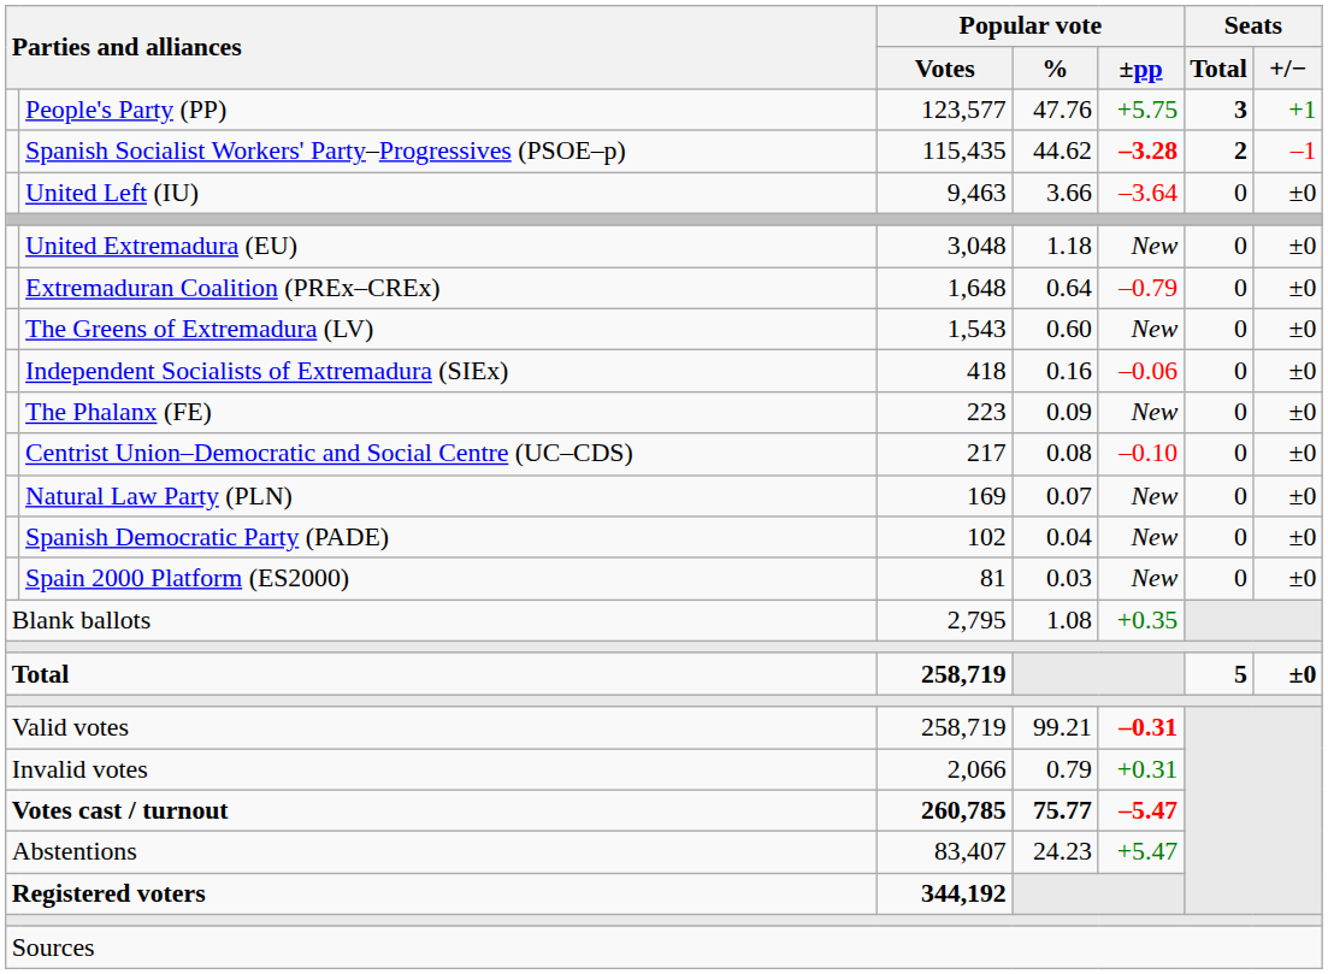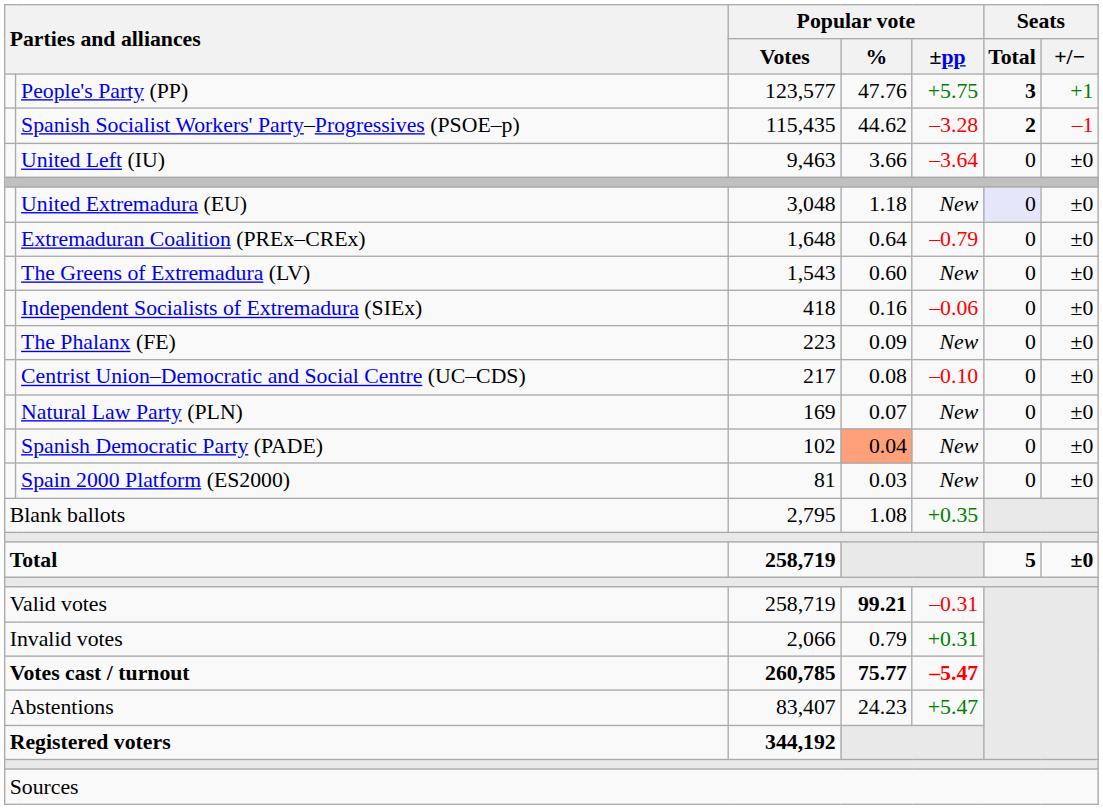Spanish Socialist Workers' Party–Progressives (PSOE–p) | Popular vote / ±pp: bold -> normal
United Extremadura (EU) | Seats / Total: no background -> lavender background
Spanish Democratic Party (PADE) | Popular vote / %: no background -> lightsalmon background
Valid votes | Popular vote / %: normal -> bold
Valid votes | Popular vote / ±pp: bold -> normal
